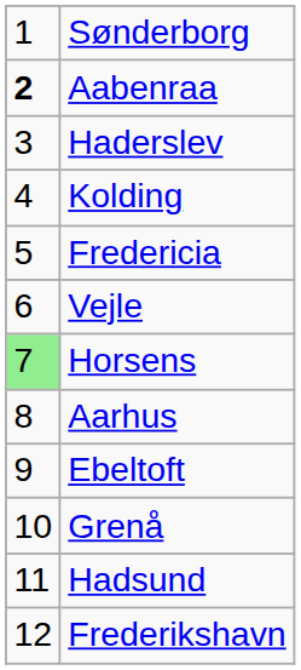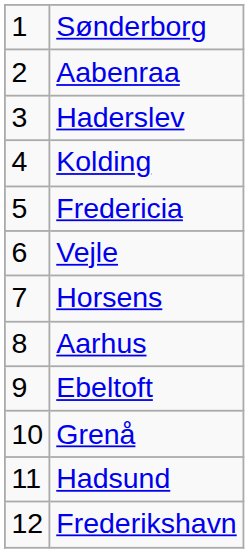Aabenraa | column 1: bold -> normal
Horsens | column 1: lightgreen background -> no background
